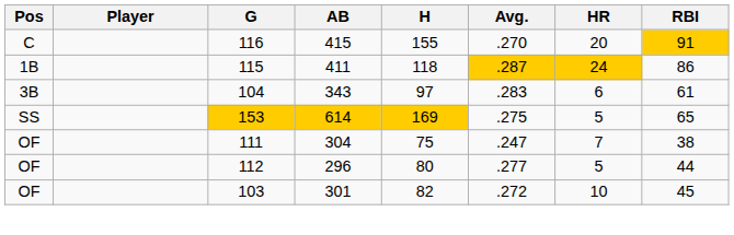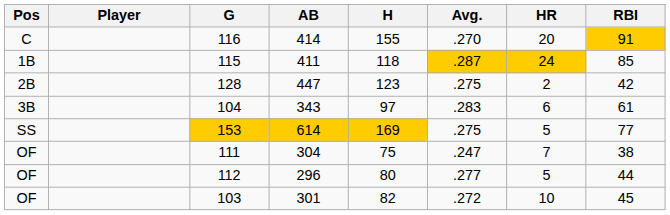116 | AB: 415 -> 414
115 | RBI: 86 -> 85
+ row: 2B | 128 | 447 | 123 | .275 | 2 | 42
153 | RBI: 65 -> 77
